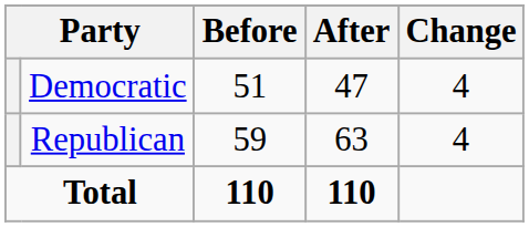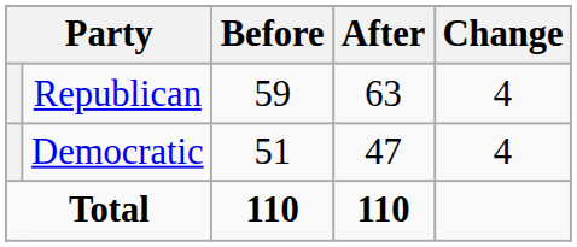rows swapped: Republican <-> Democratic
